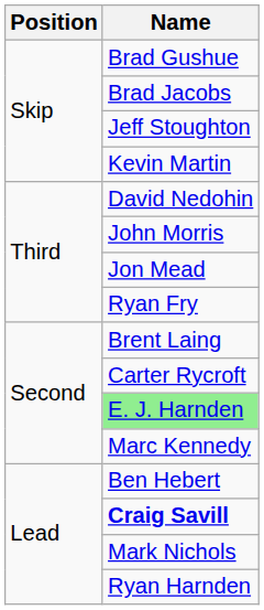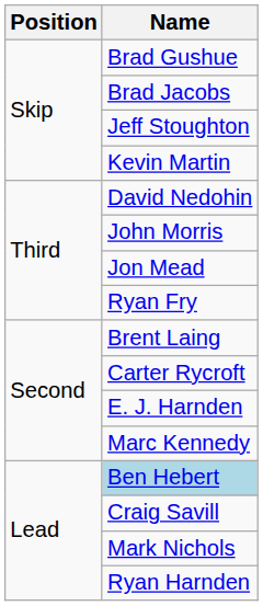E. J. Harnden | Name: lightgreen background -> no background
Ben Hebert | Name: no background -> lightblue background
Craig Savill | Name: bold -> normal
